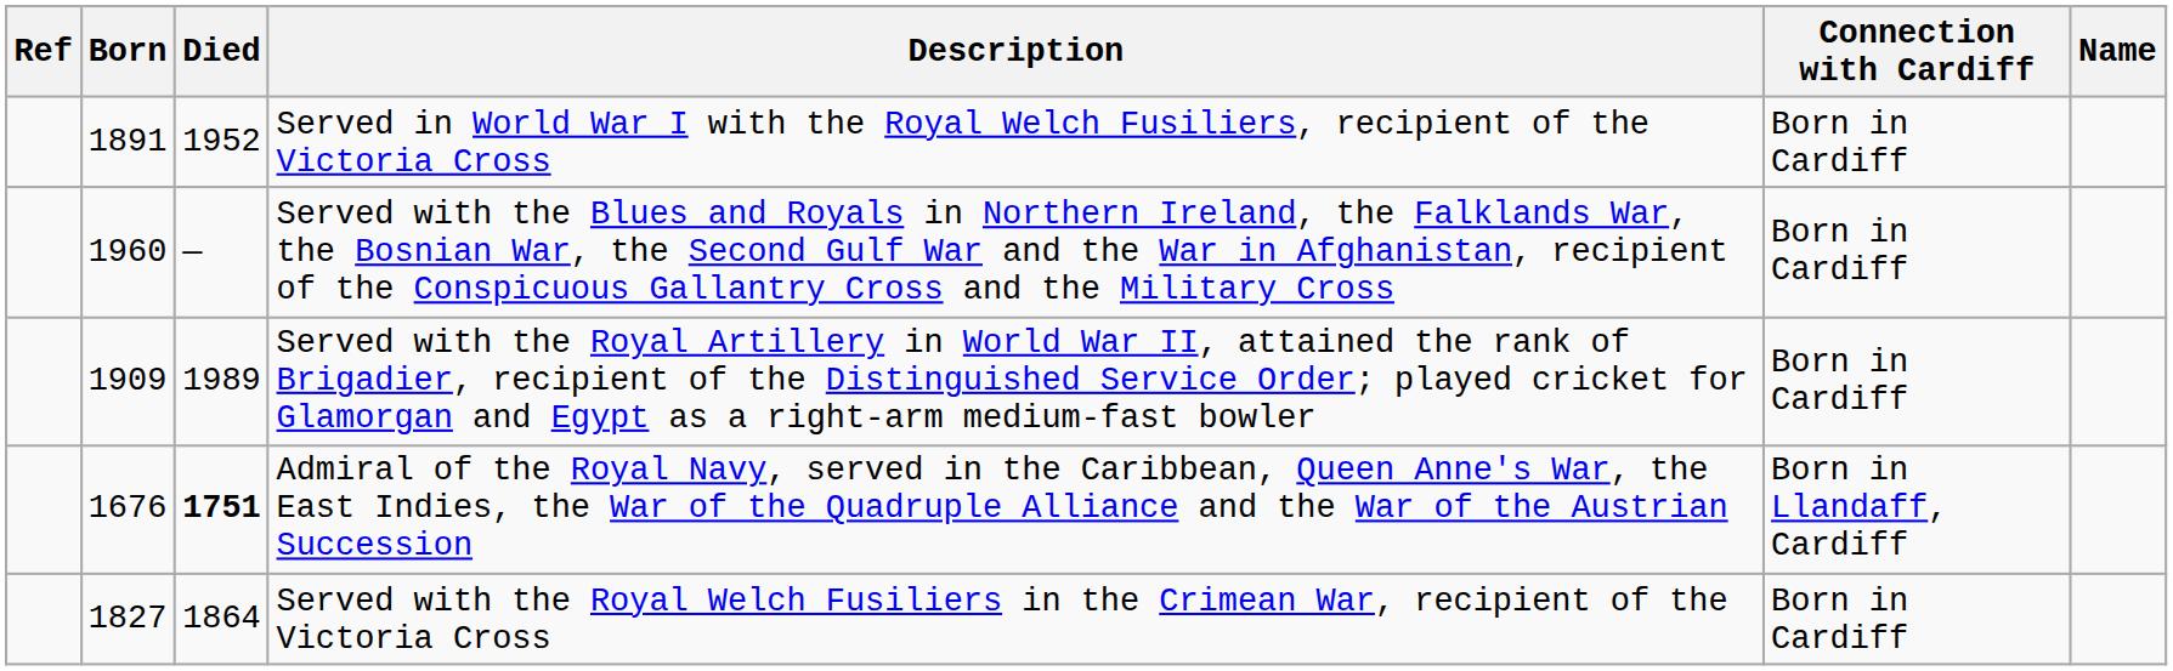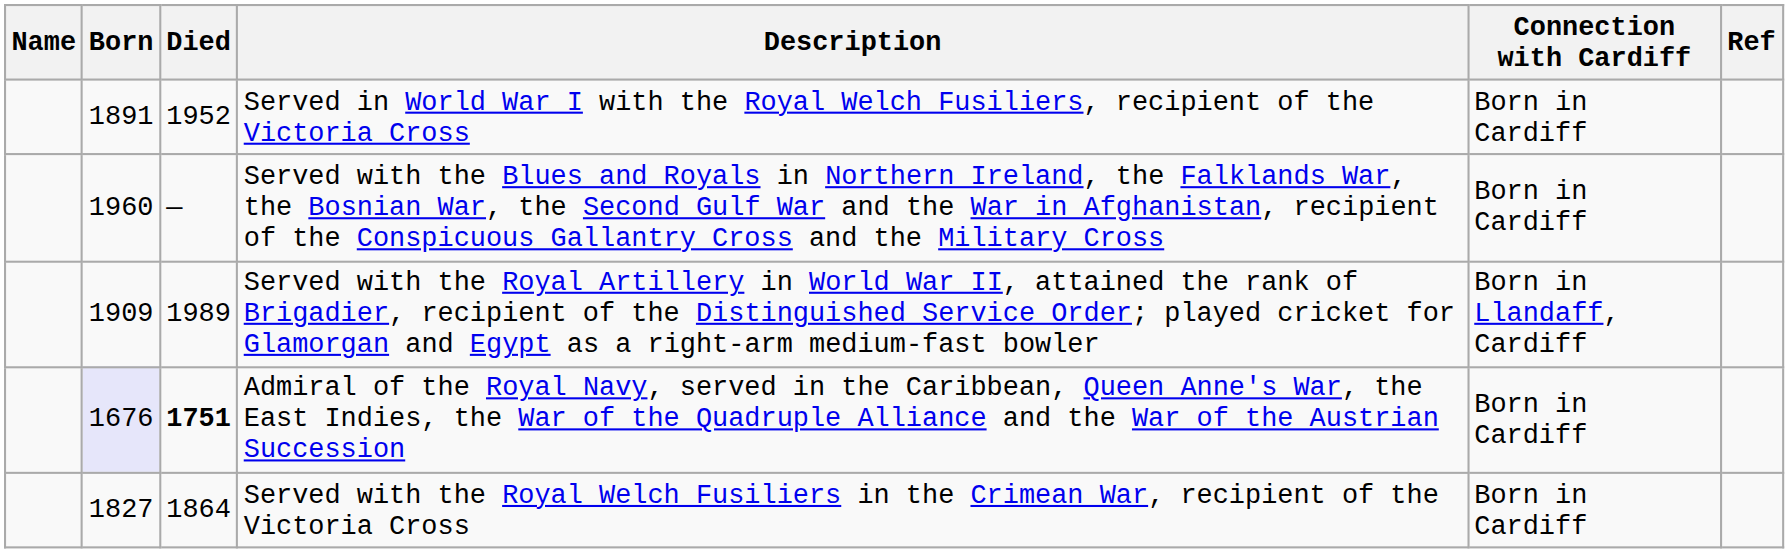columns swapped: Name <-> Ref
row 4 | Connection with Cardiff: Born in Cardiff -> Born in Llandaff, Cardiff
row 5 | Born: no background -> lavender background
row 5 | Connection with Cardiff: Born in Llandaff, Cardiff -> Born in Cardiff
